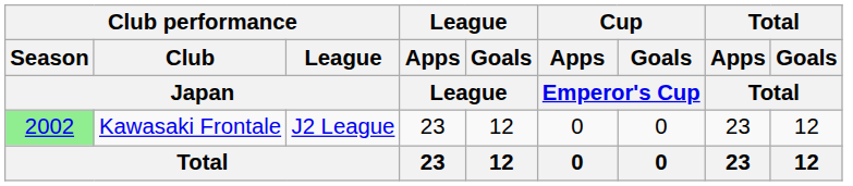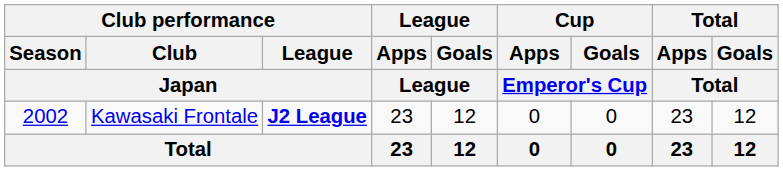Kawasaki Frontale | Club performance / Season / Japan: lightgreen background -> no background
Kawasaki Frontale | Club performance / League / Japan: normal -> bold
